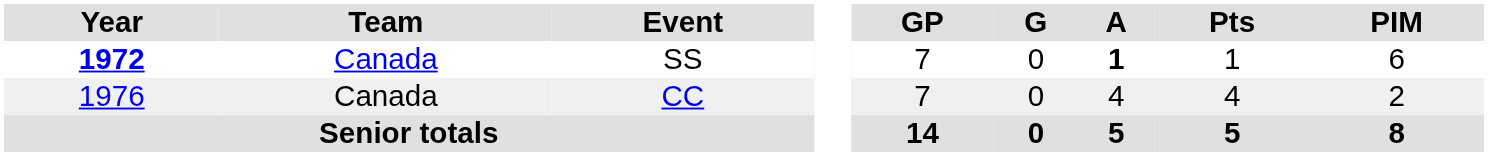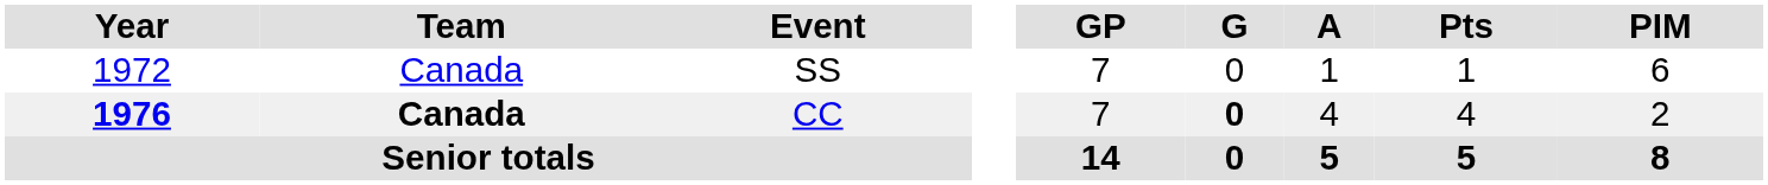SS | Year: bold -> normal
SS | A: bold -> normal
CC | Year: normal -> bold
CC | Team: normal -> bold
CC | G: normal -> bold
